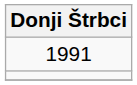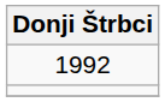row 2 | column 1: 1991 -> 1992
